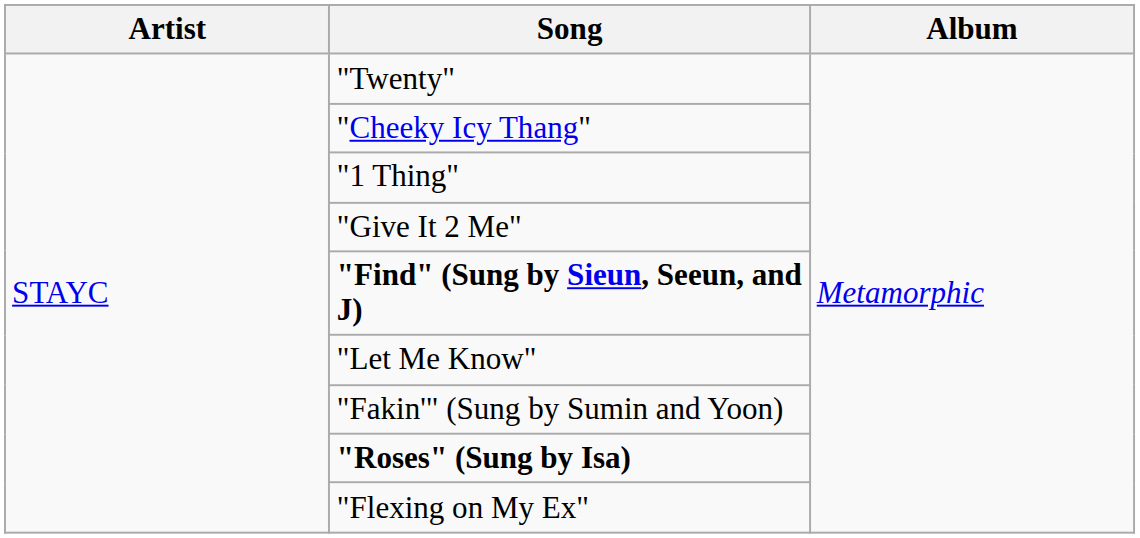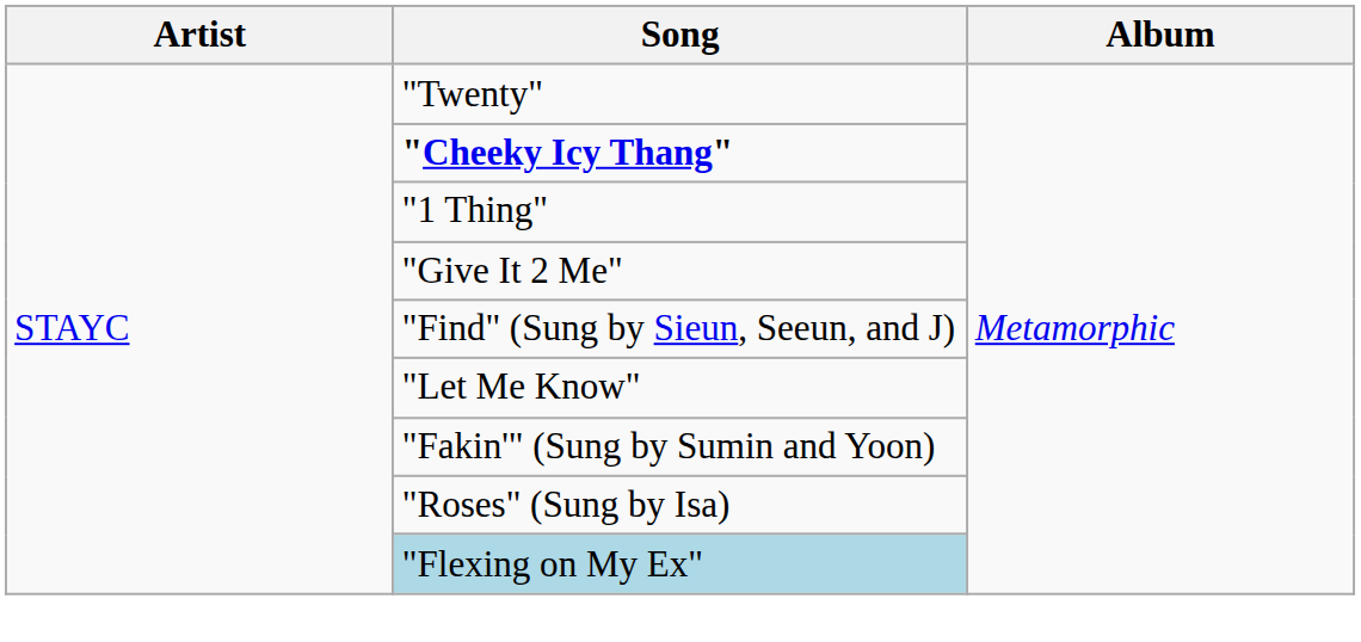"Cheeky Icy Thang" | Song: normal -> bold
"Find" (Sung by Sieun, Seeun, and J) | Song: bold -> normal
"Roses" (Sung by Isa) | Song: bold -> normal
"Flexing on My Ex" | Song: no background -> lightblue background
